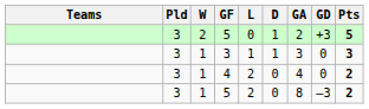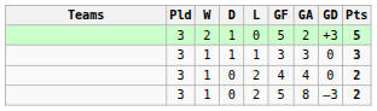columns swapped: D <-> GF
